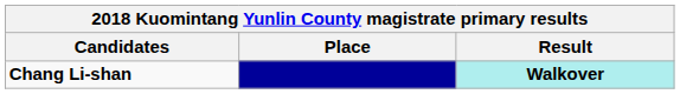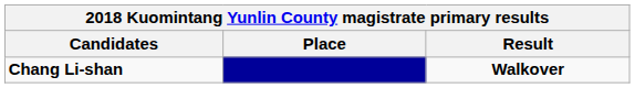Chang Li-shan | Result: paleturquoise background -> no background
